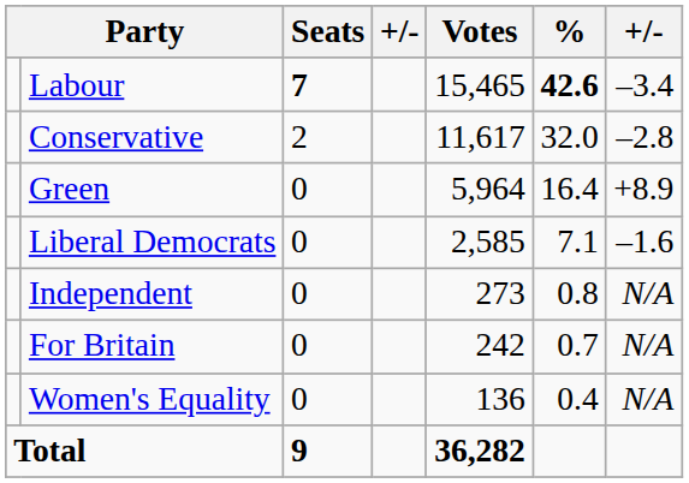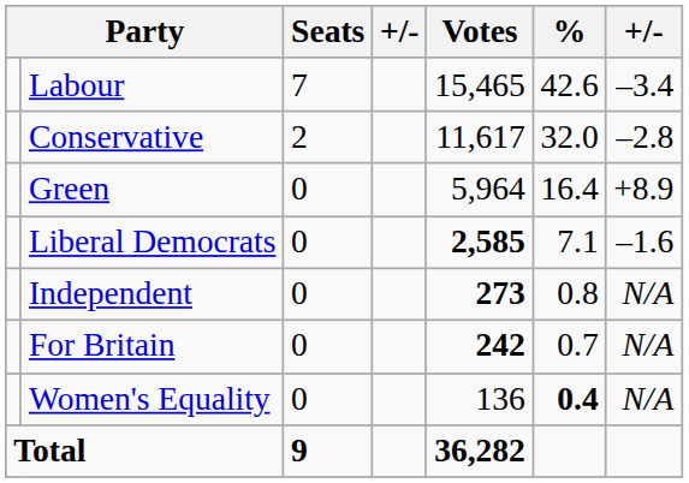Labour | Seats: bold -> normal
Labour | %: bold -> normal
Liberal Democrats | Votes: normal -> bold
Independent | Votes: normal -> bold
For Britain | Votes: normal -> bold
Women's Equality | %: normal -> bold
